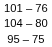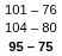95 – 75 | column 1: normal -> bold
